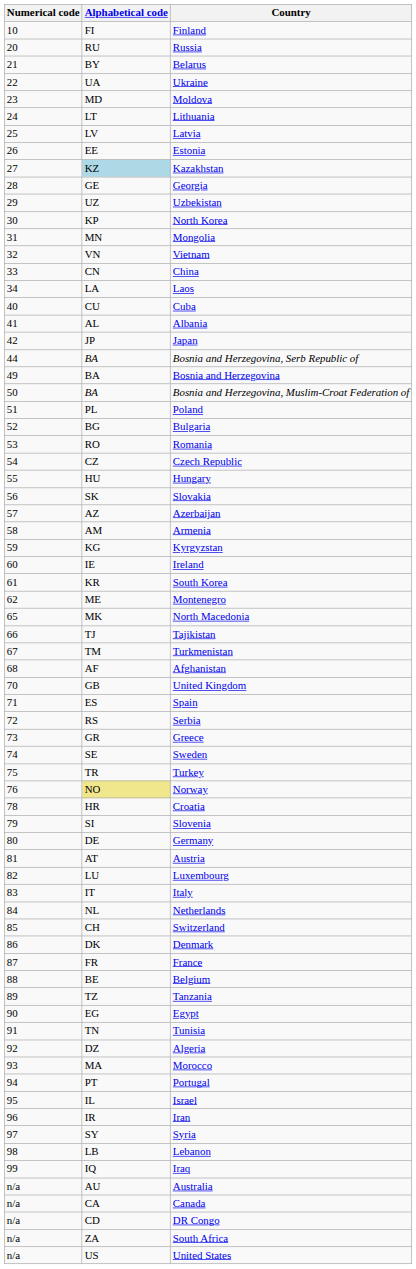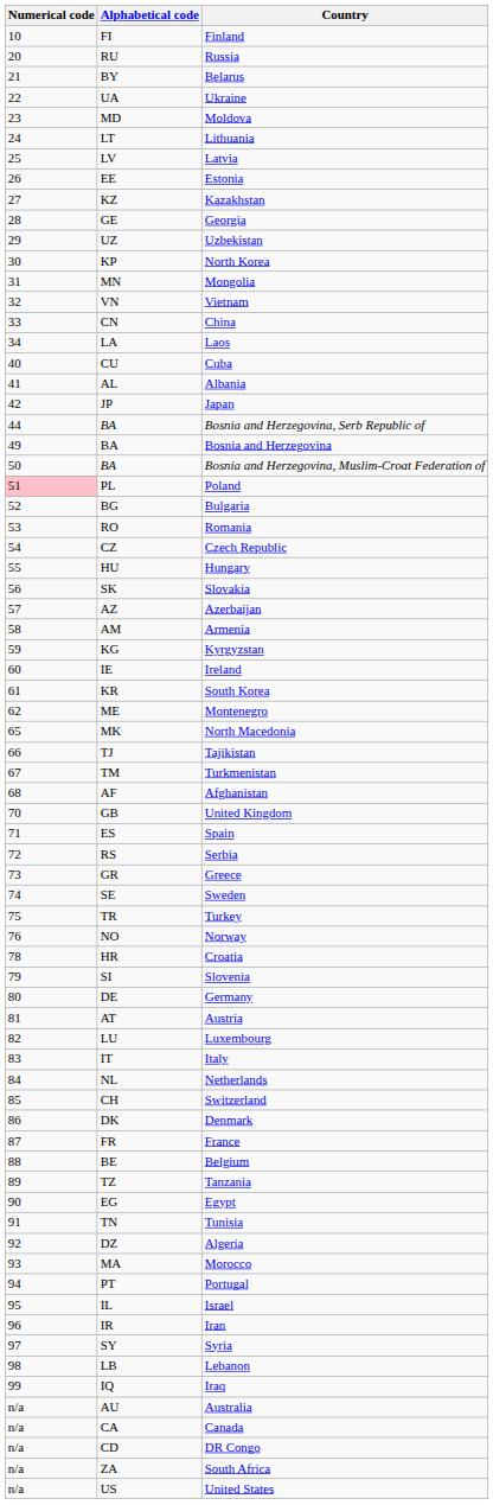Kazakhstan | Alphabetical code: lightblue background -> no background
Poland | Numerical code: no background -> pink background
Norway | Alphabetical code: khaki background -> no background
